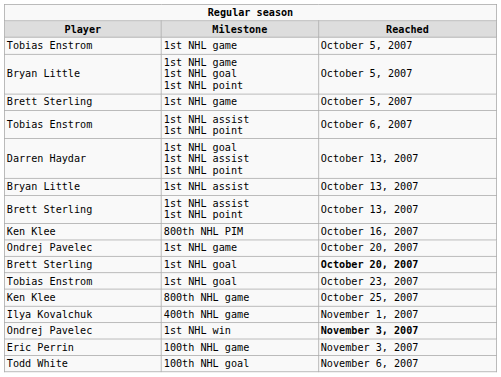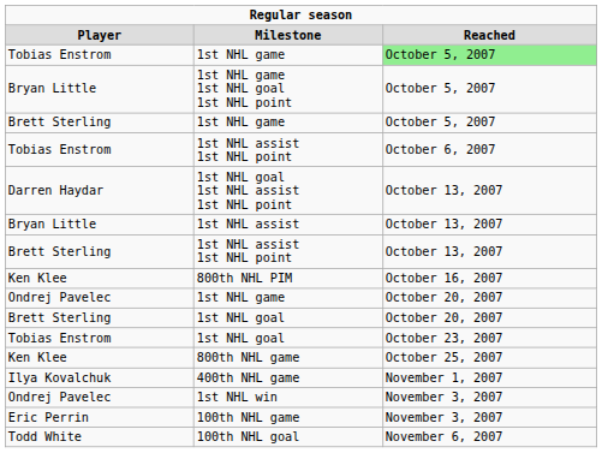Tobias Enstrom / 1st NHL game | column 3: no background -> lightgreen background
Brett Sterling / 1st NHL goal | column 3: bold -> normal
1st NHL win | column 3: bold -> normal
